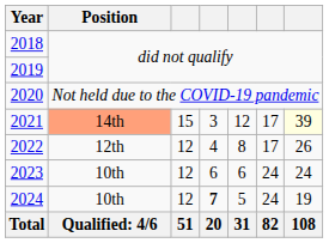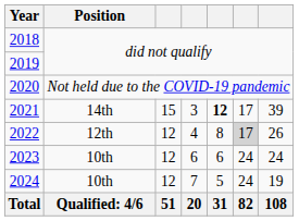2021 | Position: lightsalmon background -> no background
2021 | column 5: normal -> bold
2021 | column 7: lightyellow background -> no background
2022 | column 6: no background -> lightgrey background
2024 | column 4: bold -> normal
